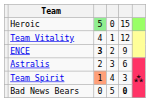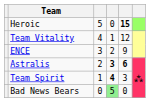Heroic | column 3: lightgreen background -> no background
Heroic | column 5: normal -> bold
ENCE | column 3: bold -> normal
Astralis | column 4: normal -> bold
Astralis | column 5: normal -> bold
Team Spirit | column 3: lightsalmon background -> no background
Team Spirit | column 4: normal -> bold
Bad News Bears | column 4: no background -> lightgreen background
Bad News Bears | column 5: bold -> normal
